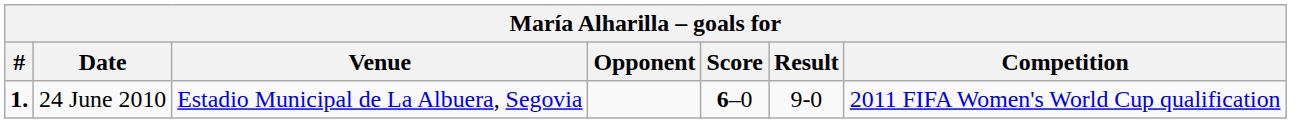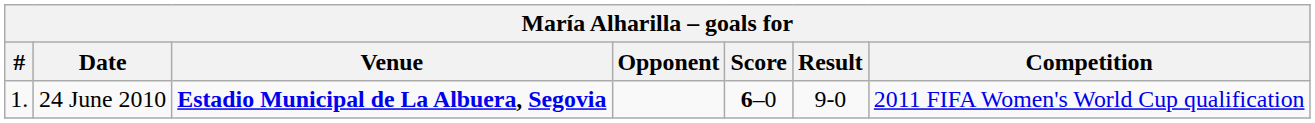24 June 2010 | #: bold -> normal
24 June 2010 | Venue: normal -> bold
